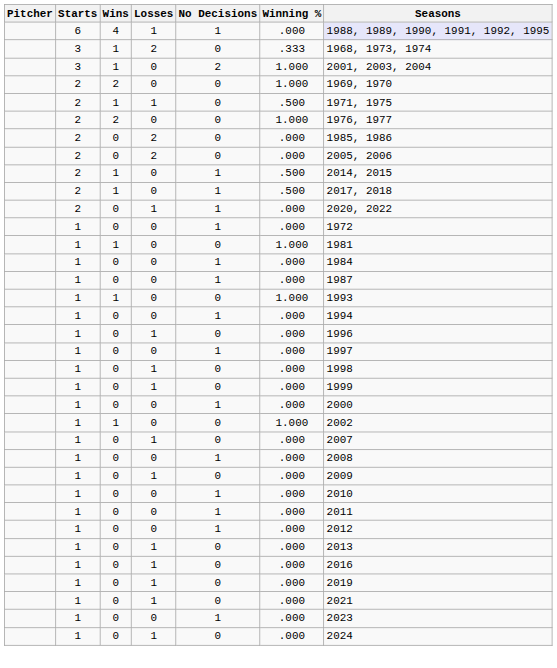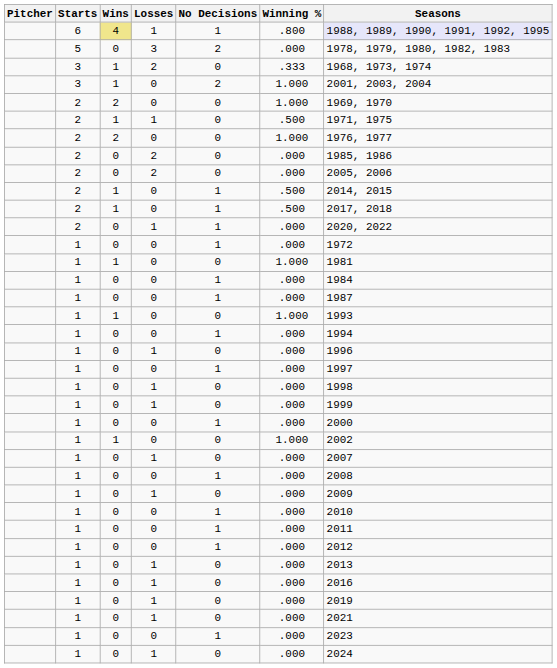6 | Wins: no background -> khaki background
6 | Winning %: .000 -> .800
+ row: 5 | 0 | 3 | 2 | .000 | 1978, 1979, 1980, 1982, 1983
